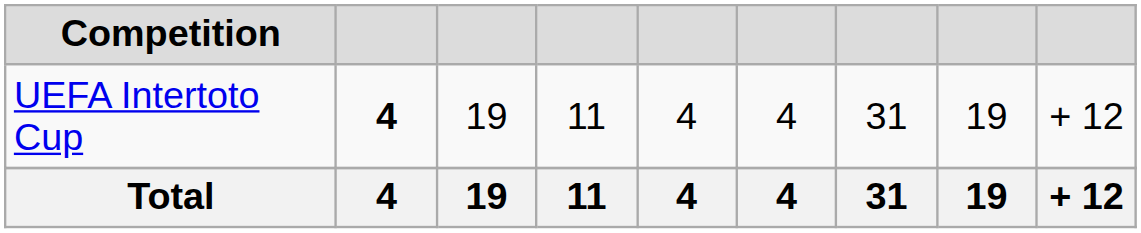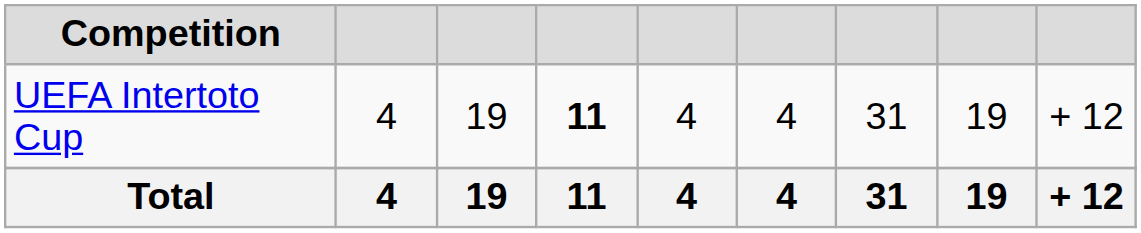UEFA Intertoto Cup | column 2: bold -> normal
UEFA Intertoto Cup | column 4: normal -> bold
